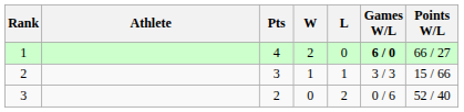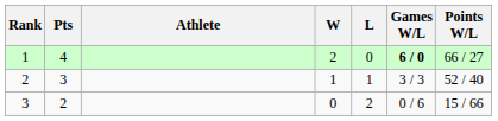columns swapped: Athlete <-> Pts
row 3 | Points W/L: 15 / 66 -> 52 / 40
row 4 | Points W/L: 52 / 40 -> 15 / 66
